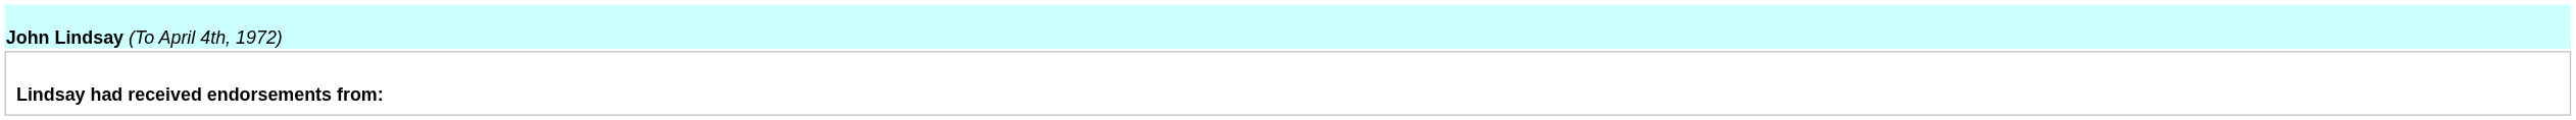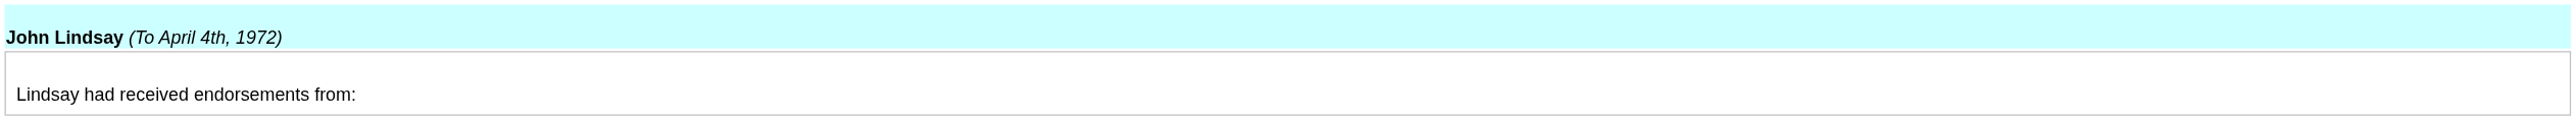row 2 | column 1: bold -> normal
